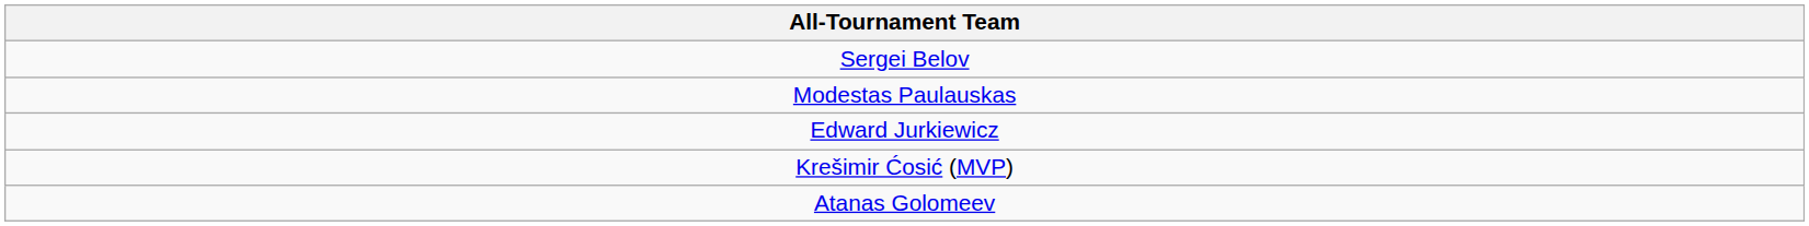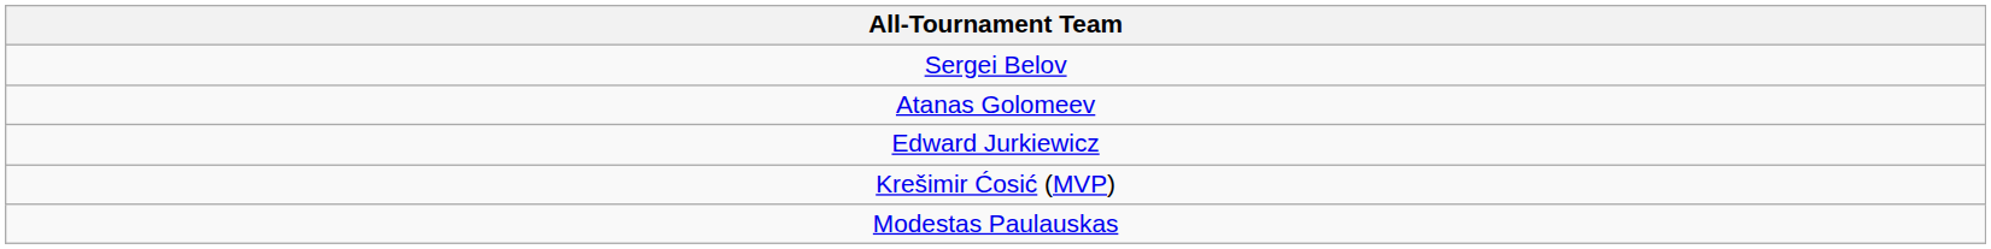row 3 | column 1: Modestas Paulauskas -> Atanas Golomeev
row 6 | column 1: Atanas Golomeev -> Modestas Paulauskas
